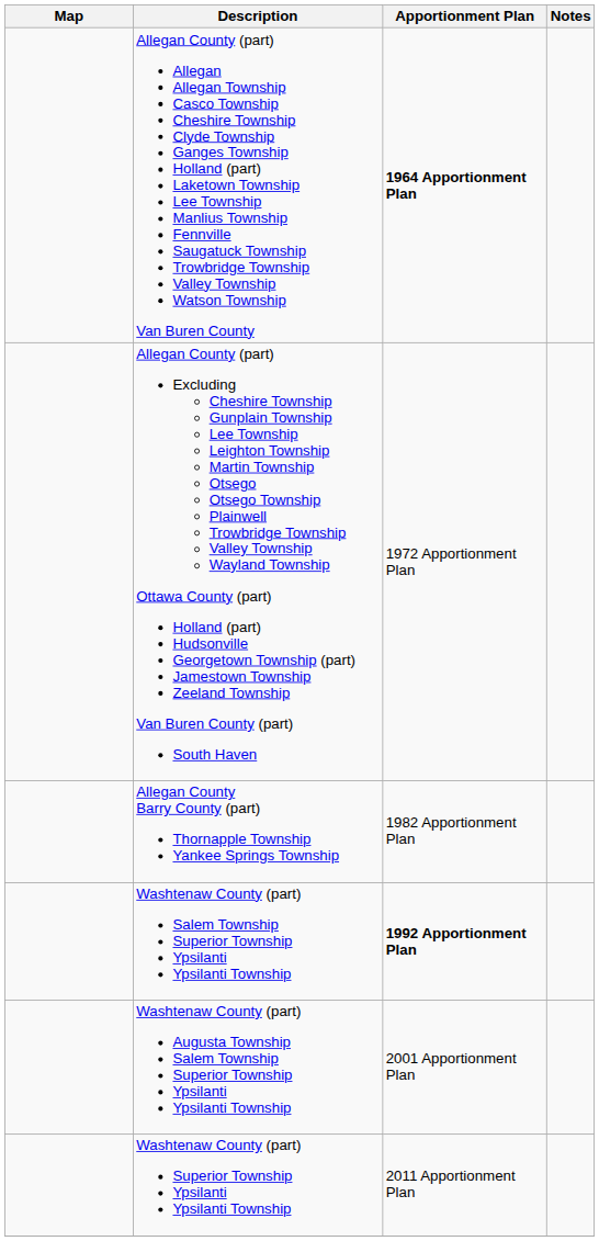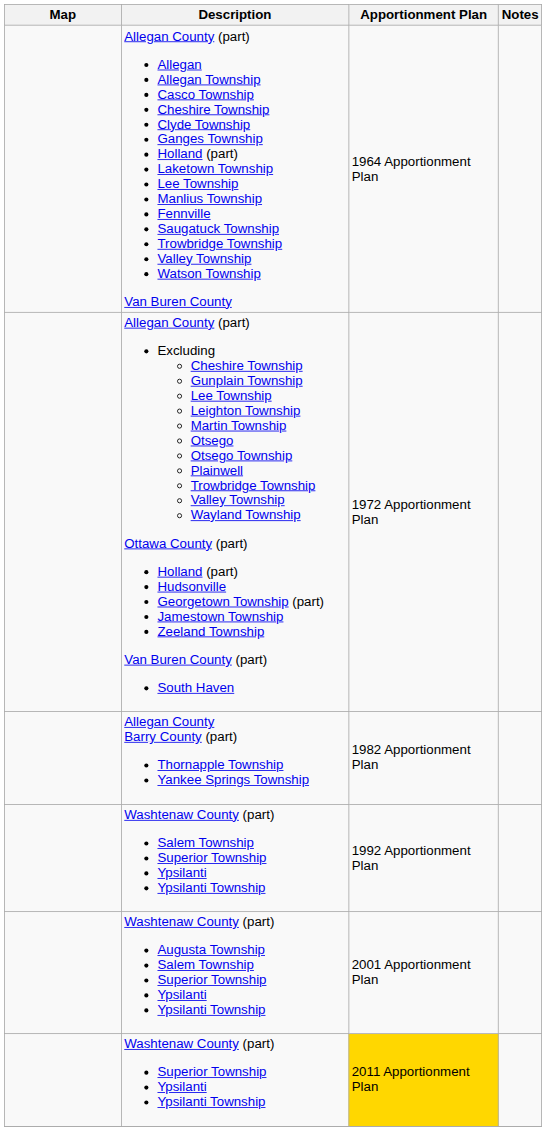row 2 | Apportionment Plan: bold -> normal
row 5 | Apportionment Plan: bold -> normal
row 7 | Apportionment Plan: no background -> gold background
